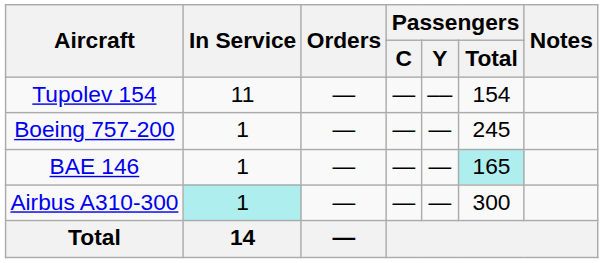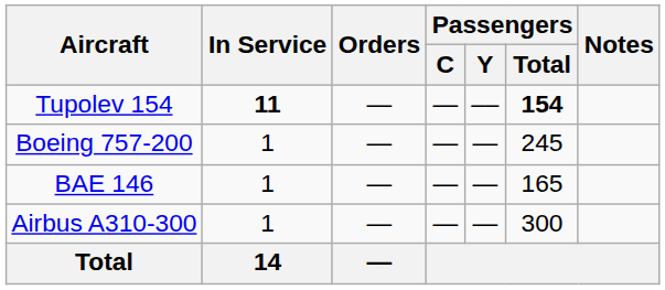Tupolev 154 | In Service: normal -> bold
Tupolev 154 | Passengers / Total: normal -> bold
BAE 146 | Passengers / Total: paleturquoise background -> no background
Airbus A310-300 | In Service: paleturquoise background -> no background
